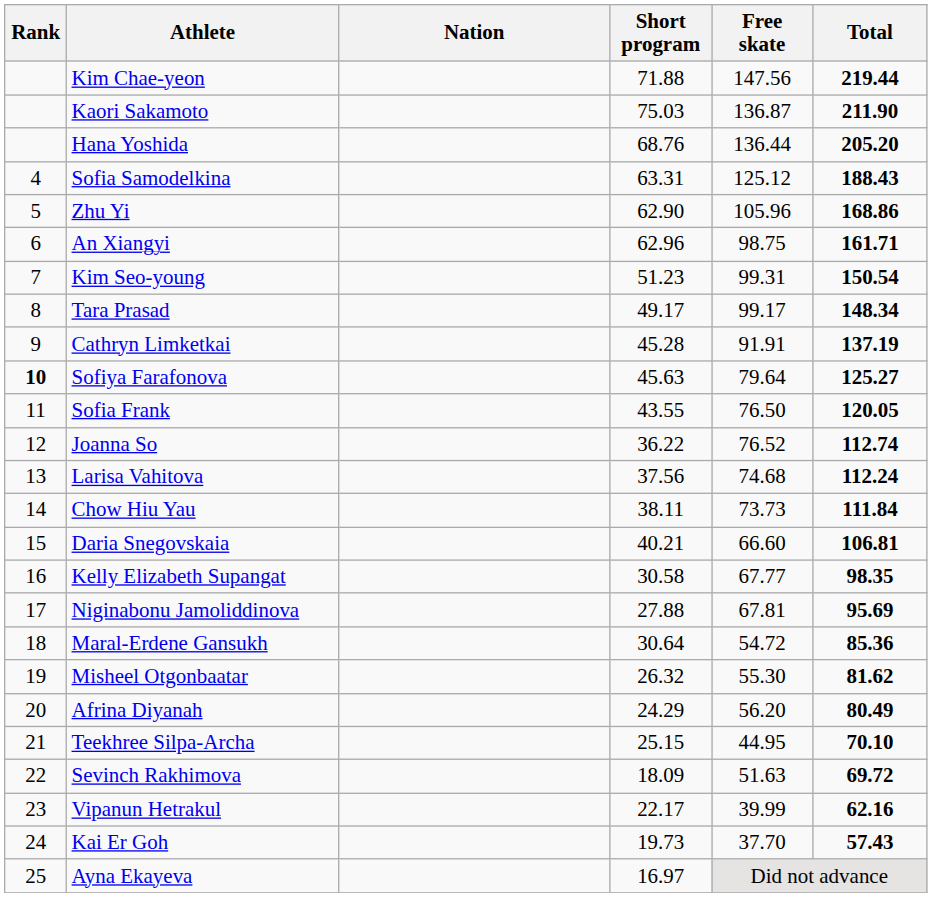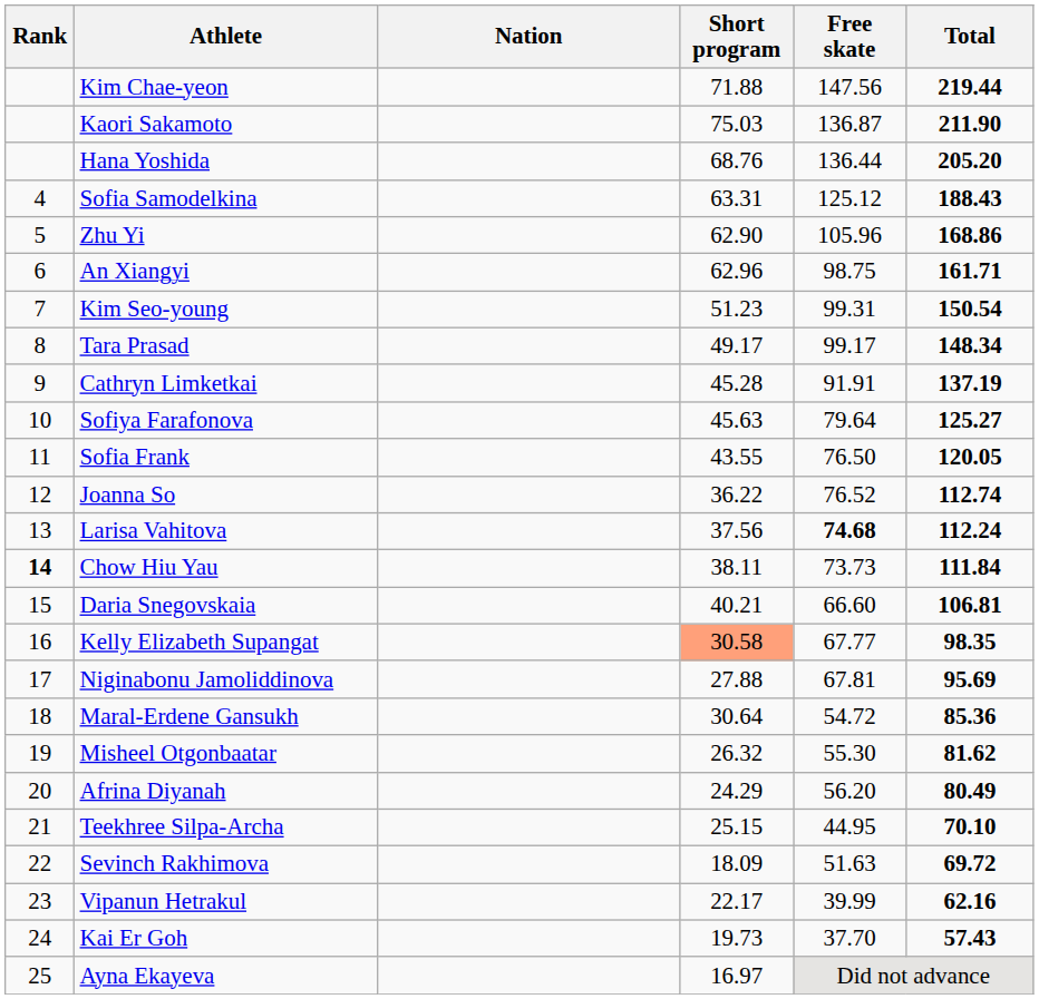Sofiya Farafonova | Rank: bold -> normal
Larisa Vahitova | Free skate: normal -> bold
Chow Hiu Yau | Rank: normal -> bold
Kelly Elizabeth Supangat | Short program: no background -> lightsalmon background
